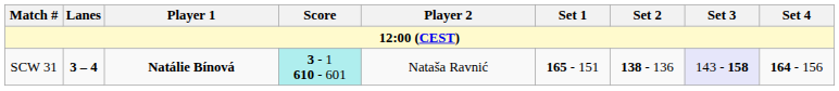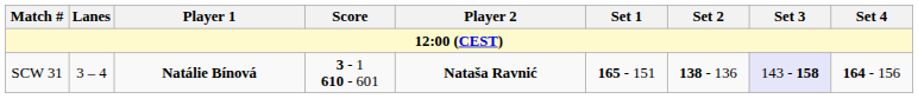SCW 31 | Lanes: bold -> normal
SCW 31 | Score: paleturquoise background -> no background
SCW 31 | Player 2: normal -> bold
